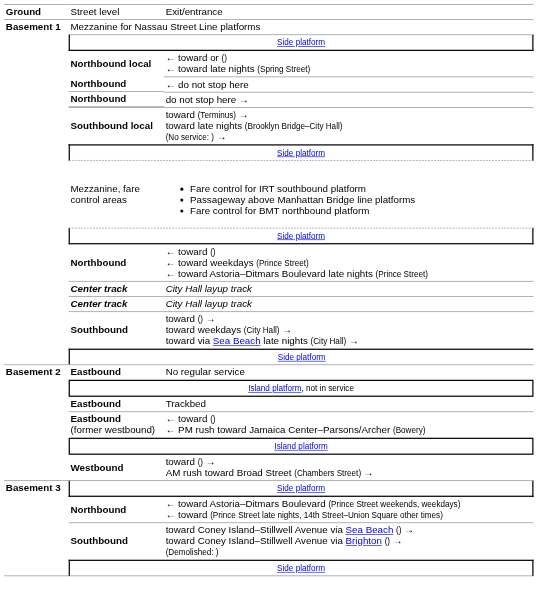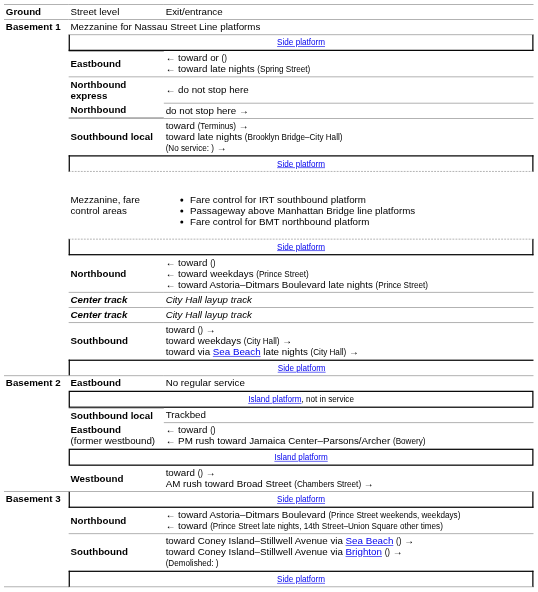← toward or () ← toward late nights (Spring Street) | column 2: Northbound local -> Eastbound
← do not stop here | column 2: Northbound -> Northbound express
Trackbed | column 2: Eastbound -> Southbound local
